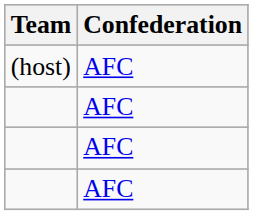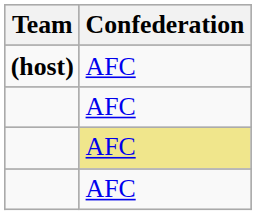row 2 | Team: normal -> bold
row 4 | Confederation: no background -> khaki background
